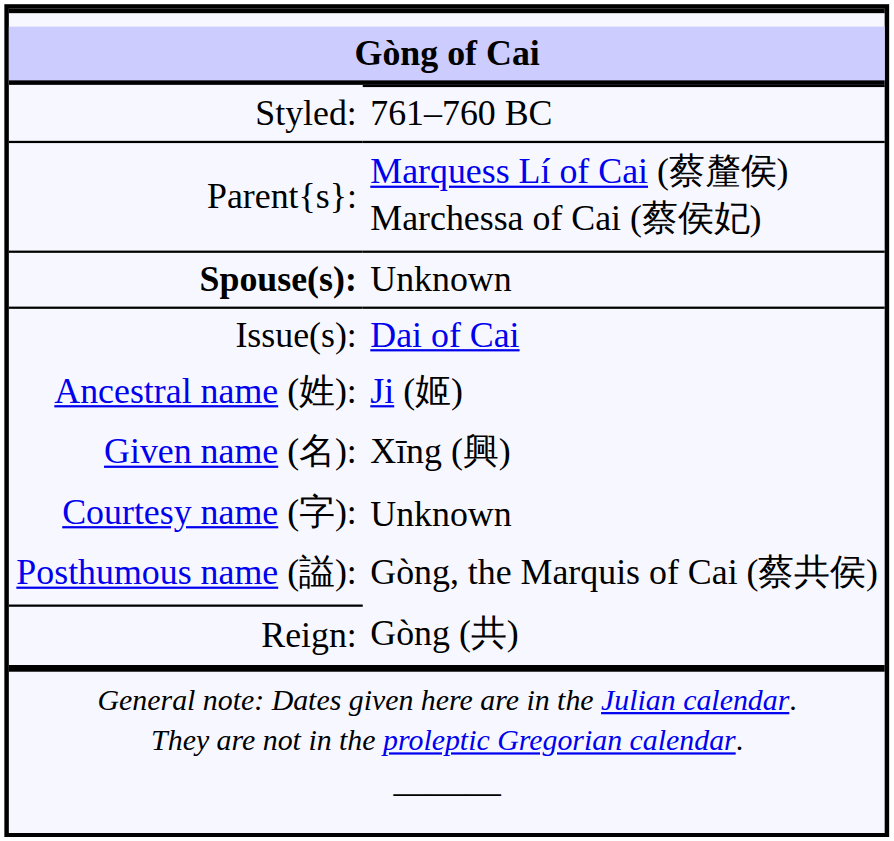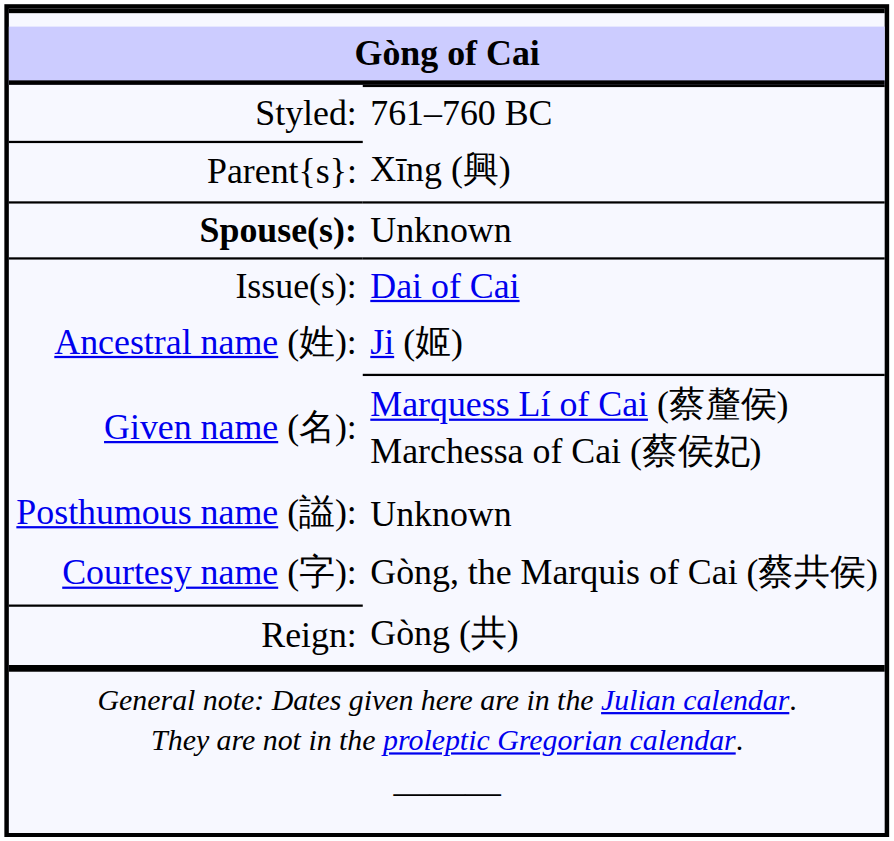row 3 | column 2: Marquess Lí of Cai (蔡釐侯) Marchessa of Cai (蔡侯妃) -> Xīng (興)
row 7 | column 2: Xīng (興) -> Marquess Lí of Cai (蔡釐侯) Marchessa of Cai (蔡侯妃)
row 8 | column 1: Courtesy name (字): -> Posthumous name (謚):
row 9 | column 1: Posthumous name (謚): -> Courtesy name (字):
